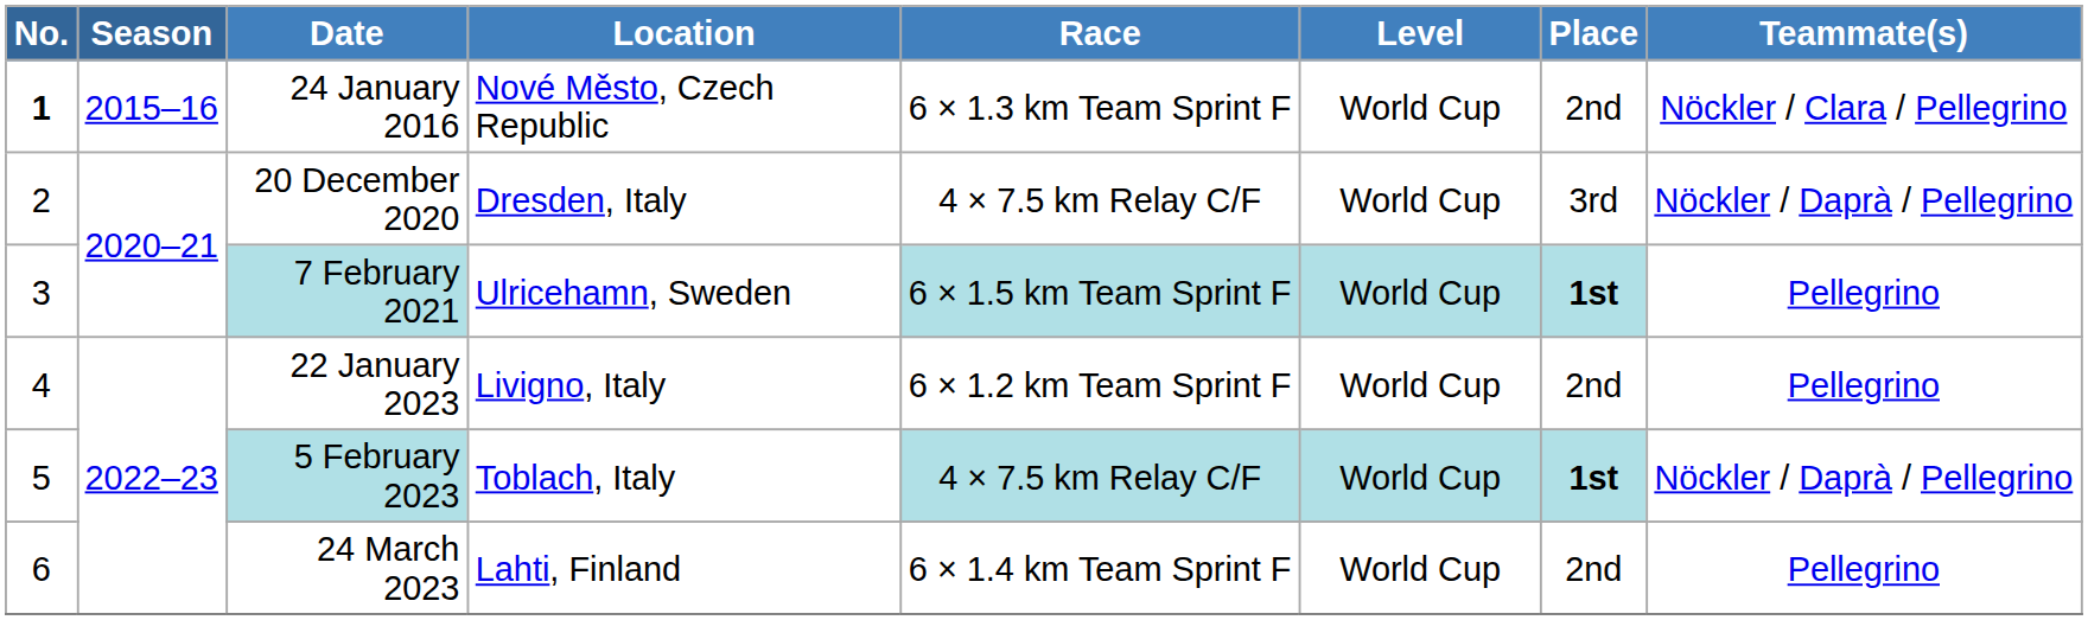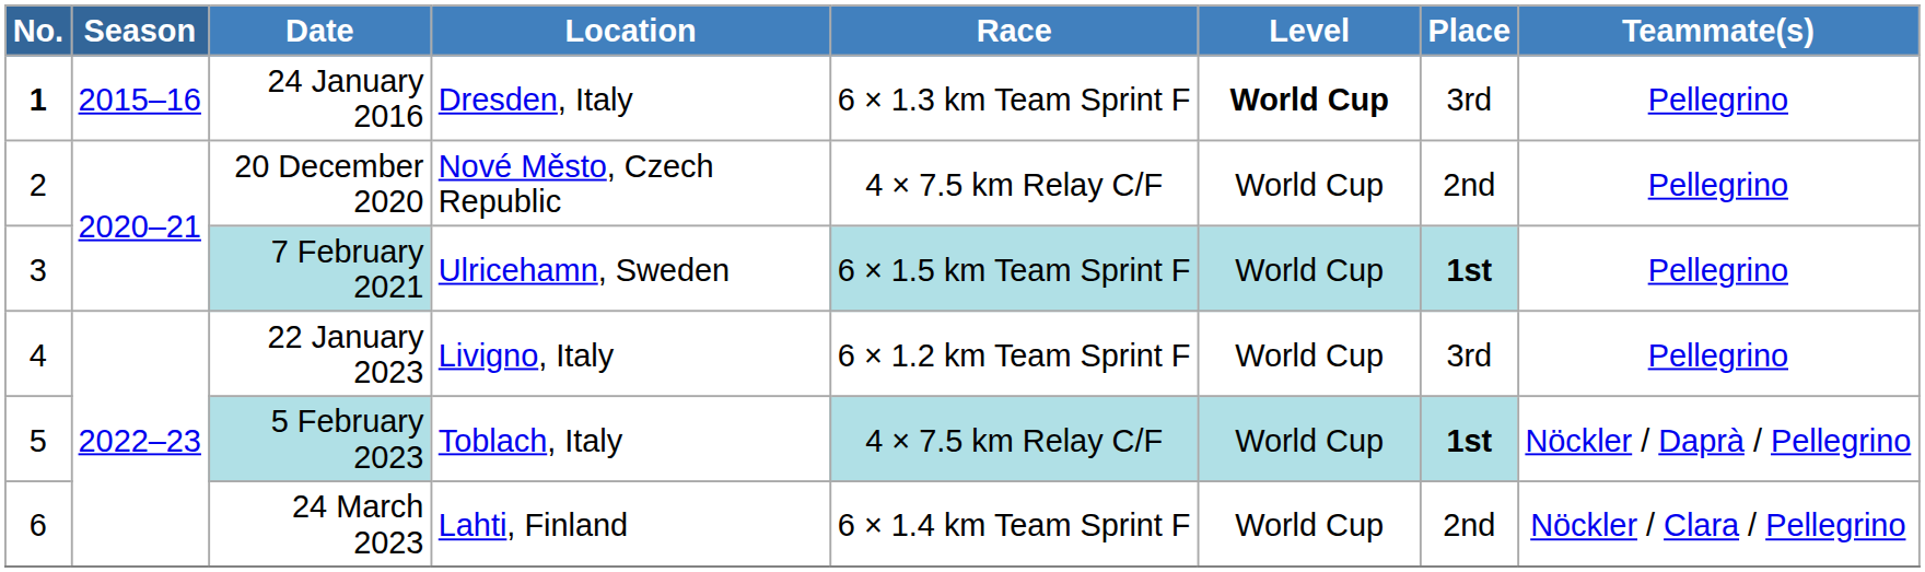24 January 2016 | Location: Nové Město, Czech Republic -> Dresden, Italy
24 January 2016 | Level: normal -> bold
24 January 2016 | Place: 2nd -> 3rd
24 January 2016 | Teammate(s): Nöckler / Clara / Pellegrino -> Pellegrino
20 December 2020 | Location: Dresden, Italy -> Nové Město, Czech Republic
20 December 2020 | Place: 3rd -> 2nd
20 December 2020 | Teammate(s): Nöckler / Daprà / Pellegrino -> Pellegrino
22 January 2023 | Place: 2nd -> 3rd
24 March 2023 | Teammate(s): Pellegrino -> Nöckler / Clara / Pellegrino
